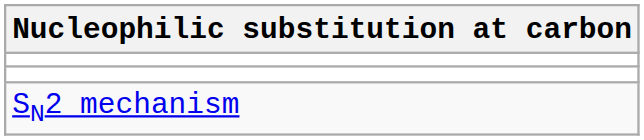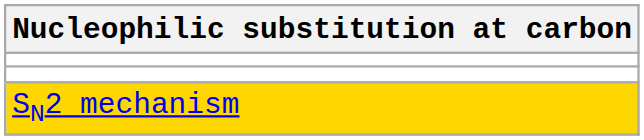row 4 | column 1: no background -> gold background
